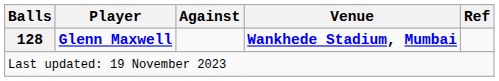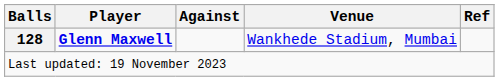128 | Venue: bold -> normal
